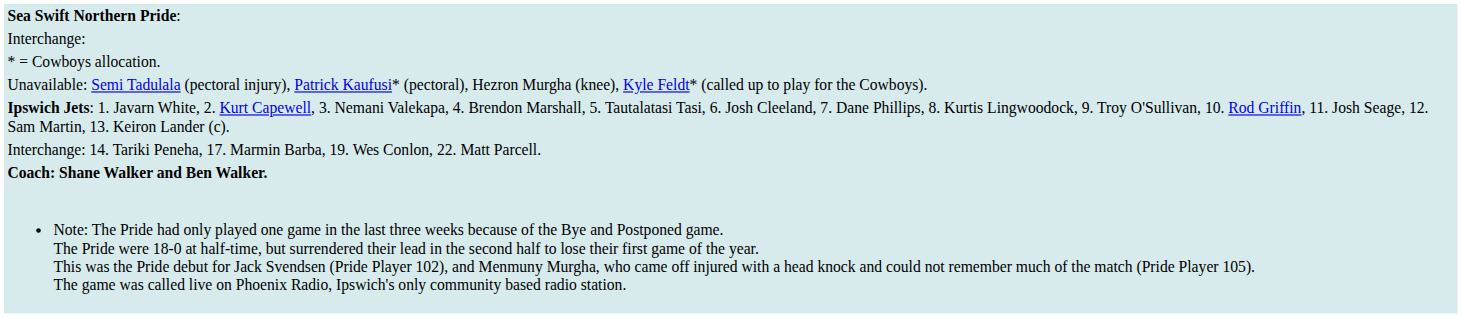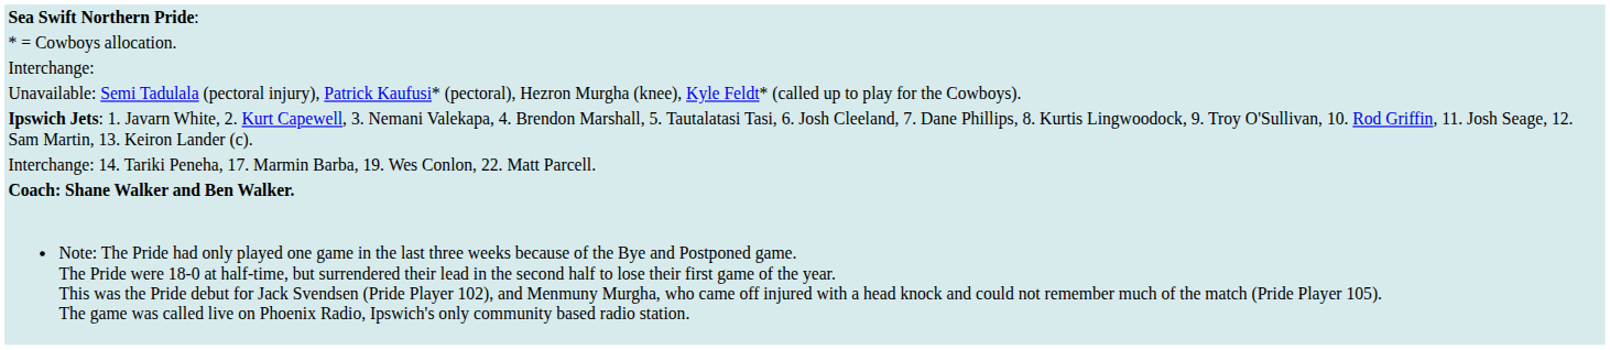row 2 | column 1: Interchange: -> * = Cowboys allocation.
row 3 | column 1: * = Cowboys allocation. -> Interchange:
